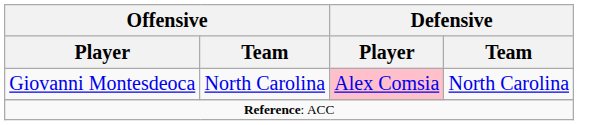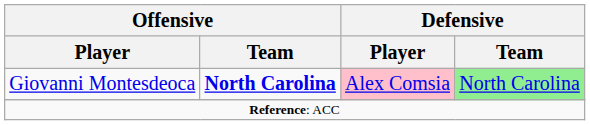Giovanni Montesdeoca | Offensive / Team: normal -> bold
Giovanni Montesdeoca | Defensive / Team: no background -> lightgreen background
